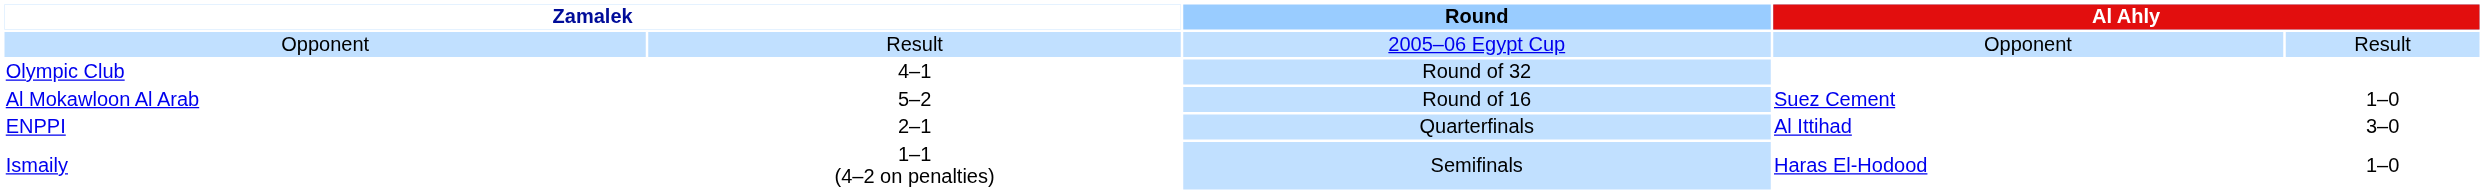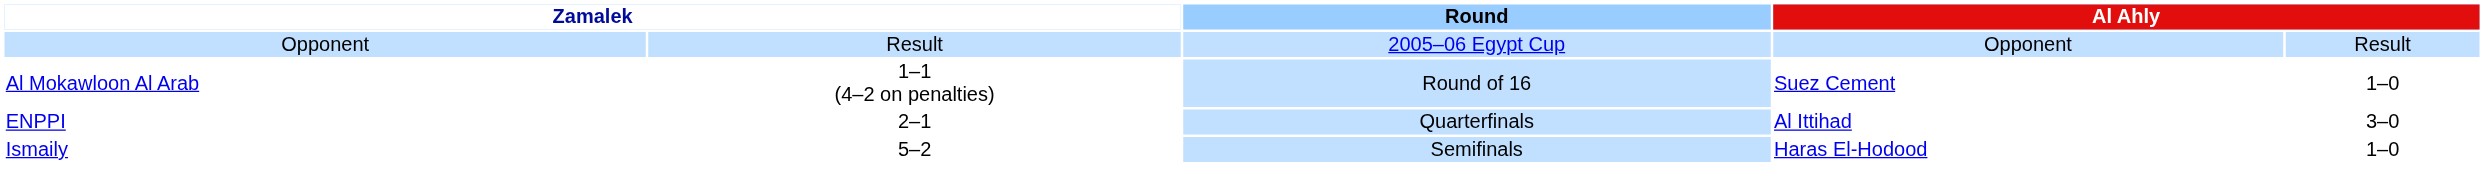- row: Olympic Club | 4–1 | Round of 32
Al Mokawloon Al Arab | column 2: 5–2 -> 1–1 (4–2 on penalties)
Ismaily | column 2: 1–1 (4–2 on penalties) -> 5–2
